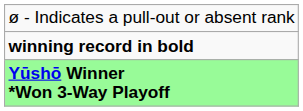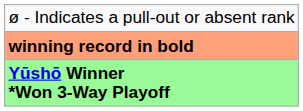row 2 | column 1: no background -> lightsalmon background
